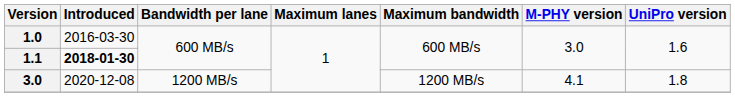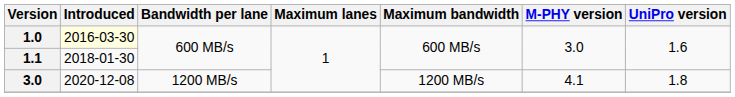1.0 | Introduced: no background -> lightyellow background
1.1 | Introduced: bold -> normal
